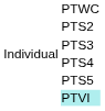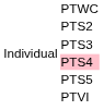PTS4 | column 2: no background -> pink background
PTVI | column 2: paleturquoise background -> no background
